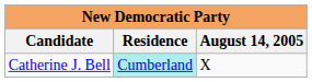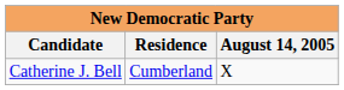Catherine J. Bell | Residence: paleturquoise background -> no background
